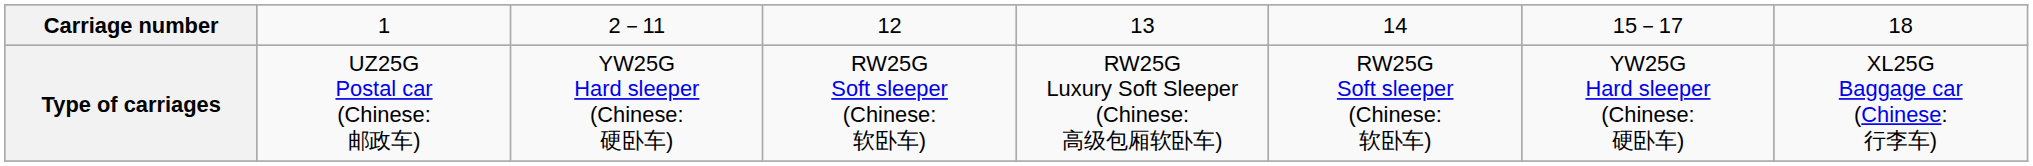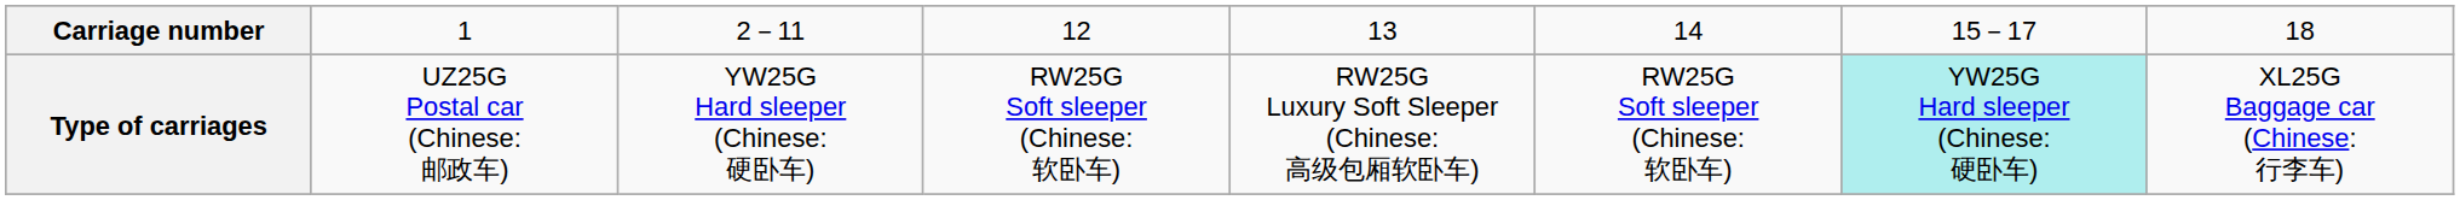Type of carriages | column 7: no background -> paleturquoise background
